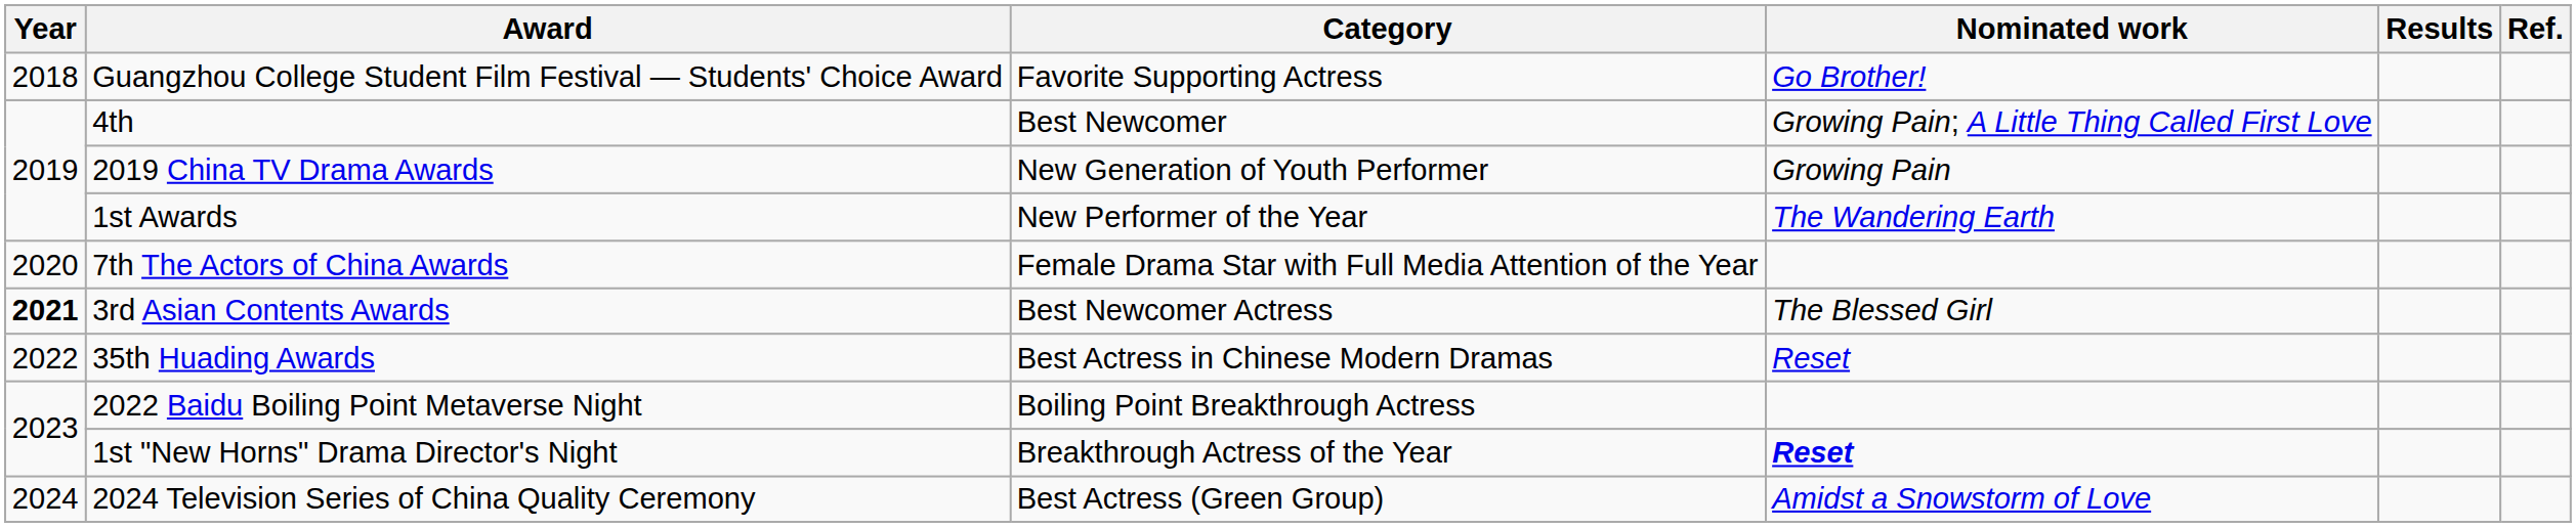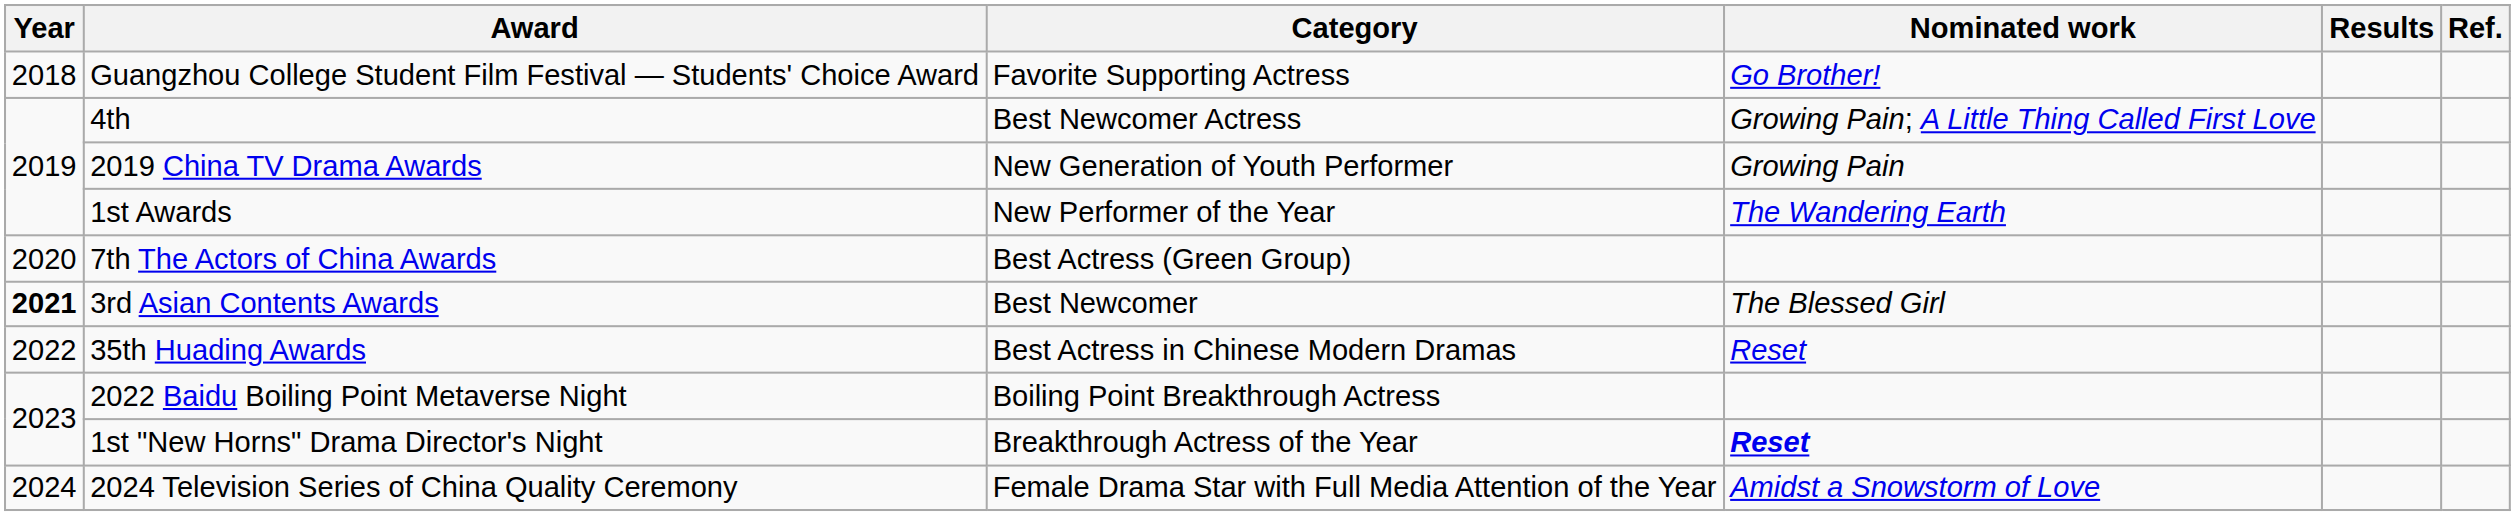4th | Category: Best Newcomer -> Best Newcomer Actress
7th The Actors of China Awards | Category: Female Drama Star with Full Media Attention of the Year -> Best Actress (Green Group)
3rd Asian Contents Awards | Category: Best Newcomer Actress -> Best Newcomer
2024 Television Series of China Quality Ceremony | Category: Best Actress (Green Group) -> Female Drama Star with Full Media Attention of the Year
